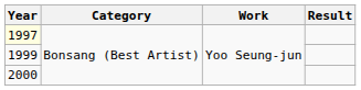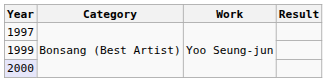1997 | Year: lightyellow background -> no background
2000 | Year: no background -> lavender background
